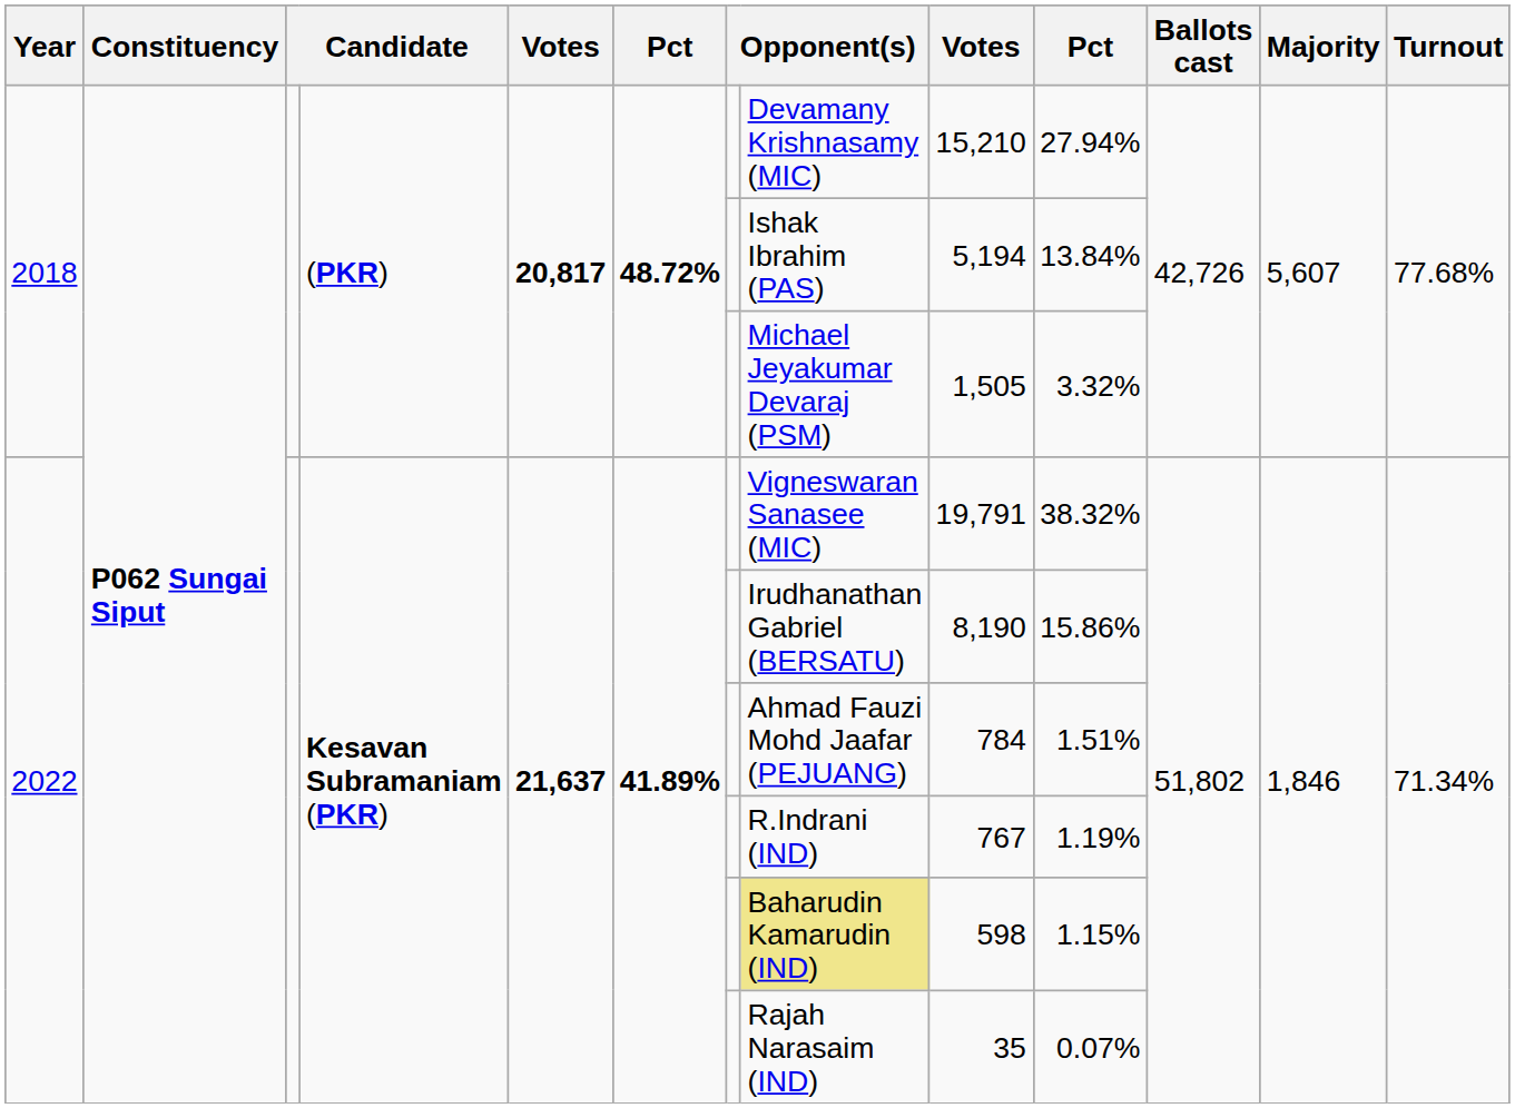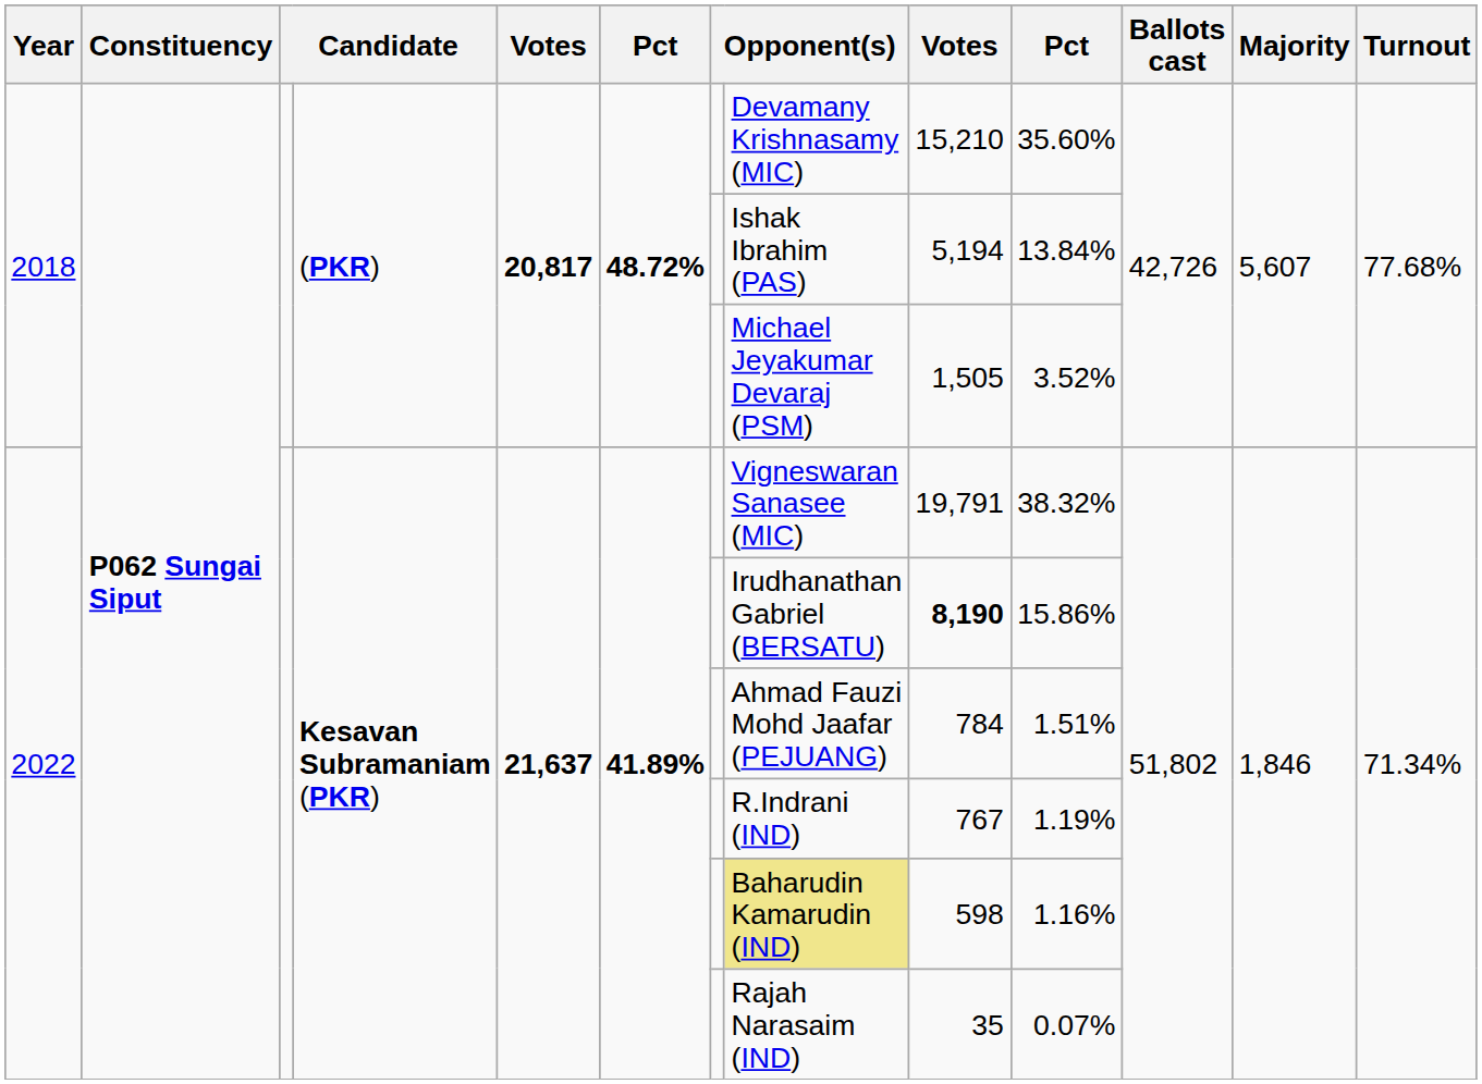row 2 | column 10: 27.94% -> 35.60%
row 4 | column 10: 3.32% -> 3.52%
row 6 | column 9: normal -> bold
row 9 | column 10: 1.15% -> 1.16%
